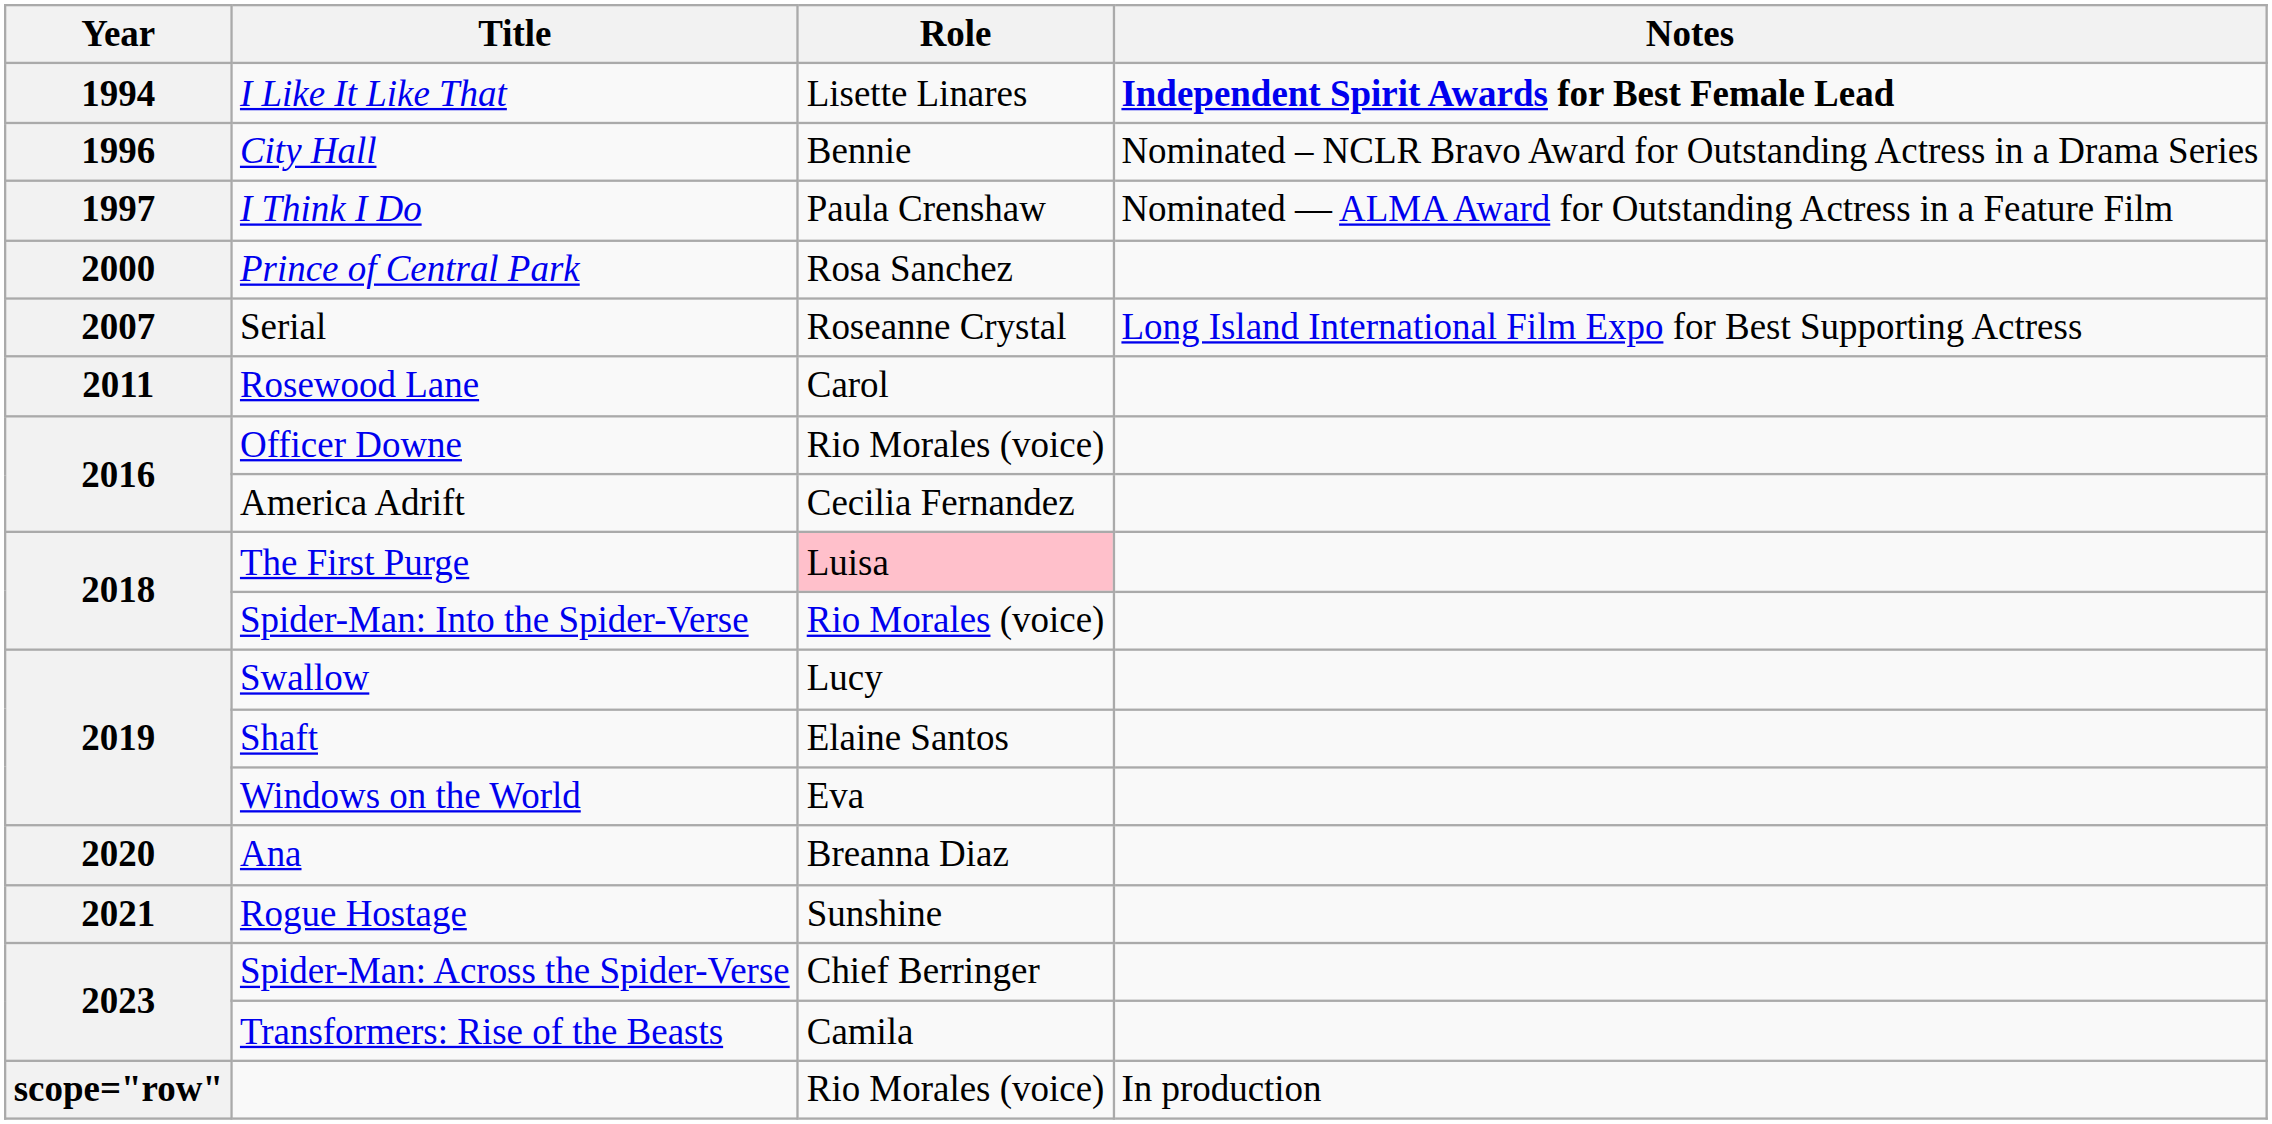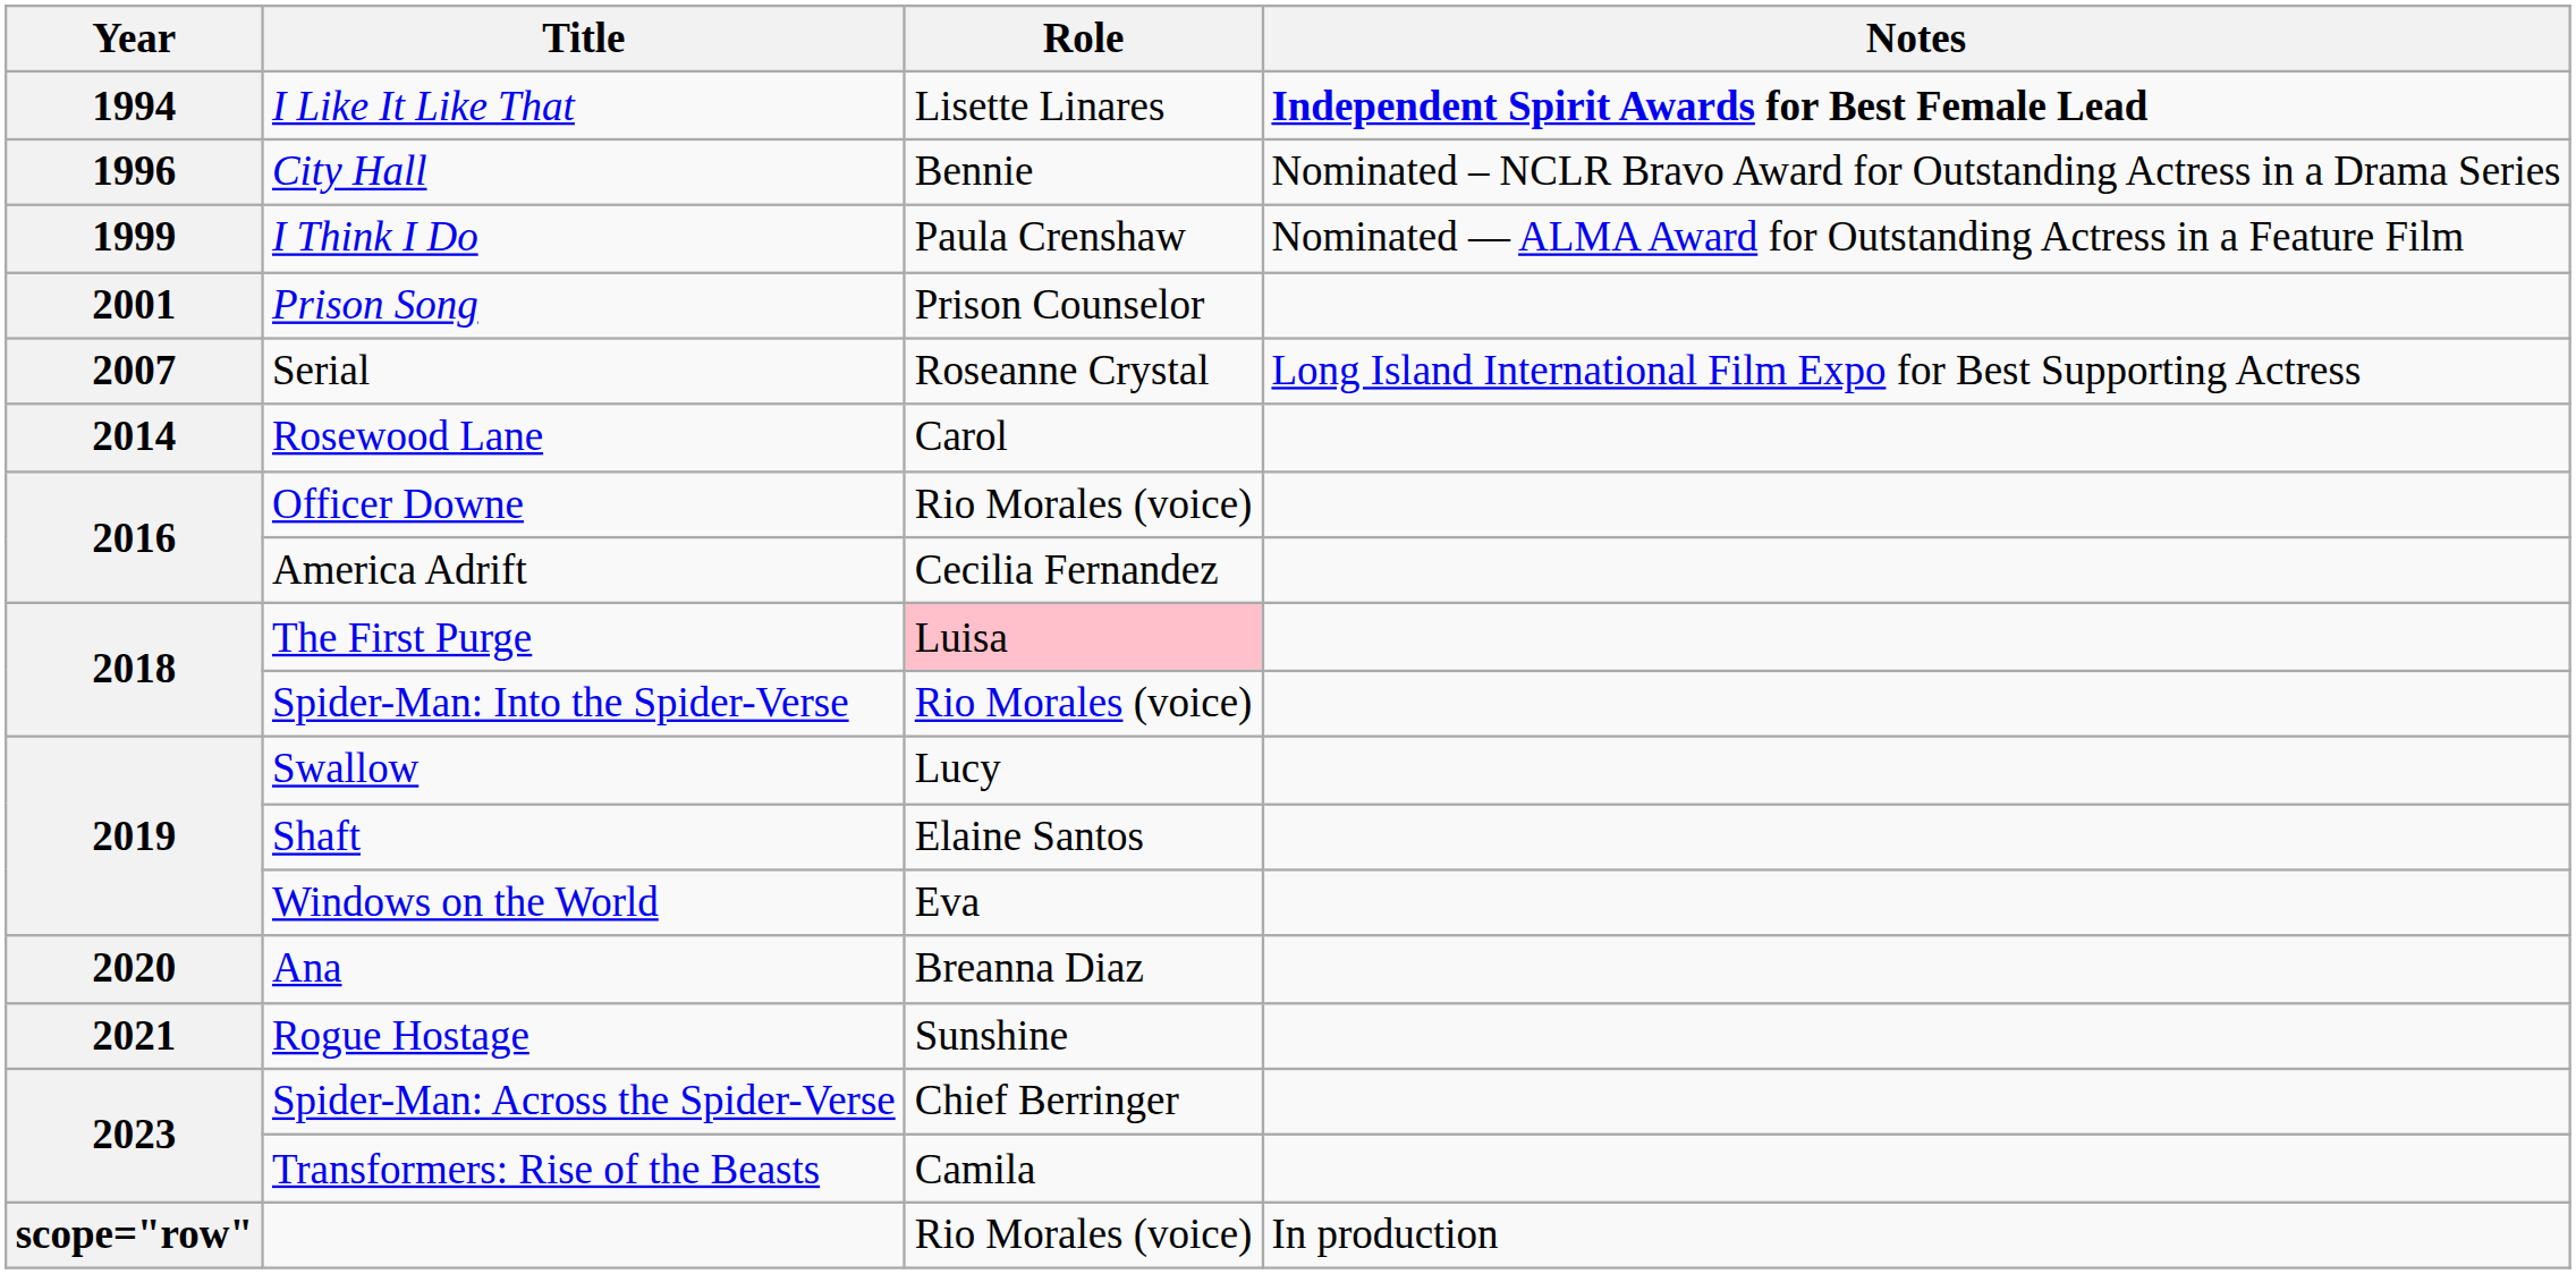I Think I Do | Year: 1997 -> 1999
- row: 2000 | Prince of Central Park | Rosa Sanchez
+ row: 2001 | Prison Song | Prison Counselor
Rosewood Lane | Year: 2011 -> 2014
